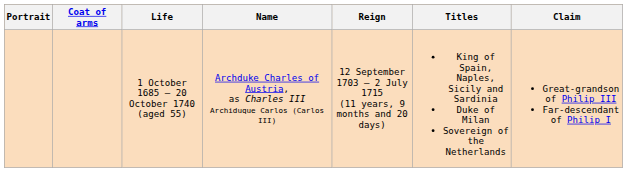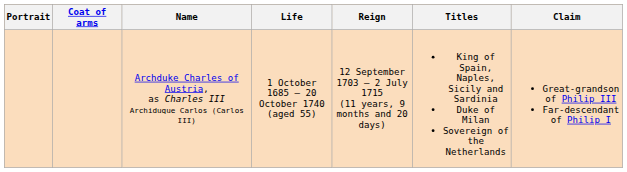columns swapped: Name <-> Life
